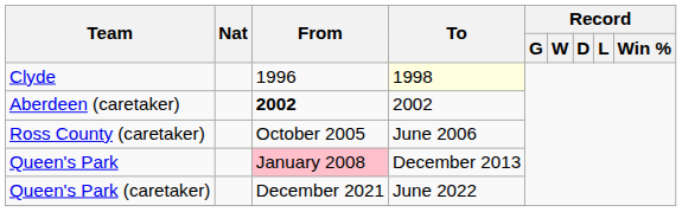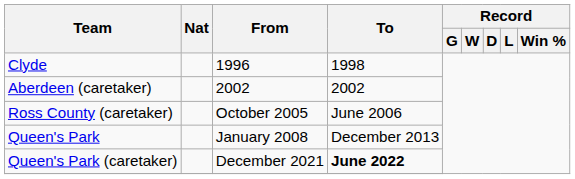Clyde | To: lightyellow background -> no background
Aberdeen (caretaker) | From: bold -> normal
Queen's Park | From: pink background -> no background
Queen's Park (caretaker) | To: normal -> bold
